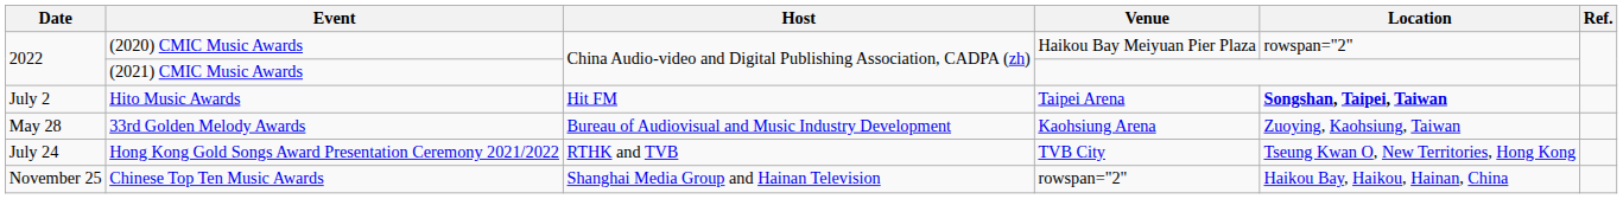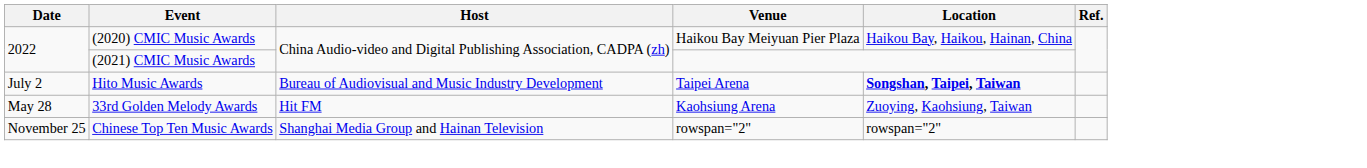(2020) CMIC Music Awards | Location: rowspan="2" -> Haikou Bay, Haikou, Hainan, China
Hito Music Awards | Host: Hit FM -> Bureau of Audiovisual and Music Industry Development
33rd Golden Melody Awards | Host: Bureau of Audiovisual and Music Industry Development -> Hit FM
- row: July 24 | Hong Kong Gold Songs Award Presentation Ceremony 2021/2022 | RTHK and TVB | TVB City | Tseung Kwan O, New Territories, Hong Kong
Chinese Top Ten Music Awards | Location: Haikou Bay, Haikou, Hainan, China -> rowspan="2"
